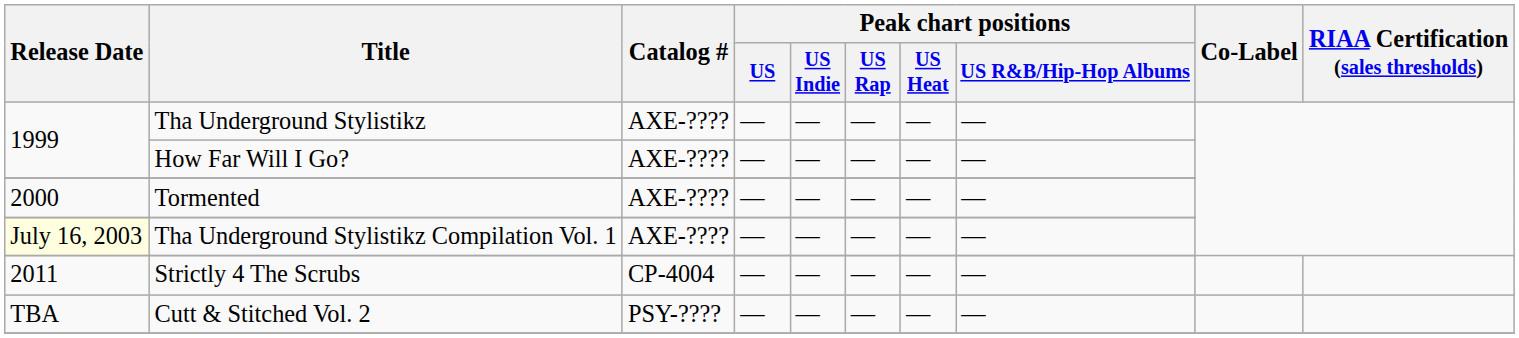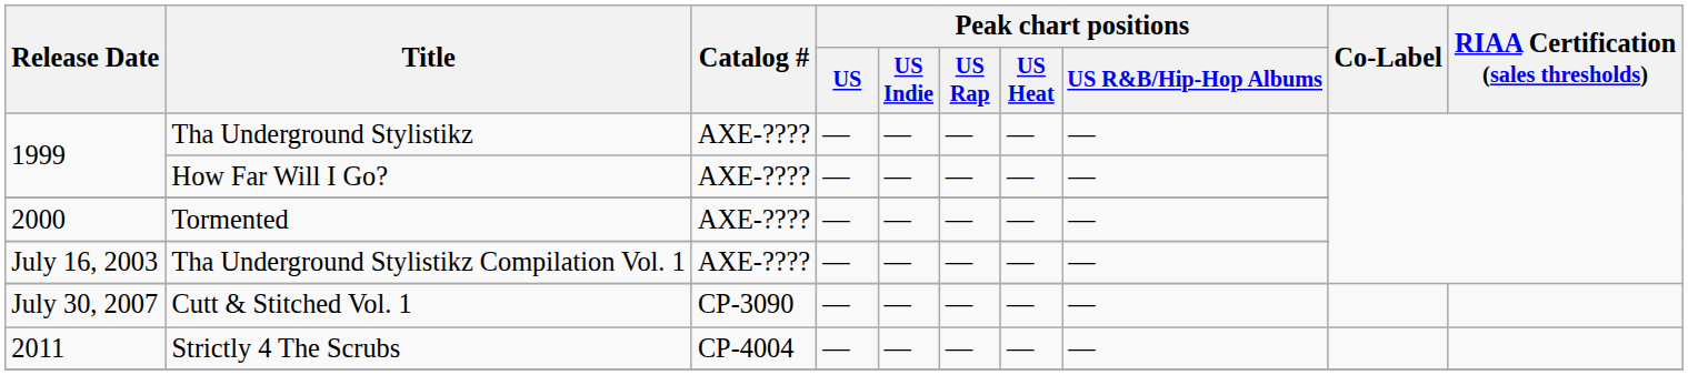Tha Underground Stylistikz Compilation Vol. 1 | Release Date: lightyellow background -> no background
+ row: July 30, 2007 | Cutt & Stitched Vol. 1 | CP-3090 | — | — | — | — | —
- row: TBA | Cutt & Stitched Vol. 2 | PSY-???? | — | — | — | — | —
